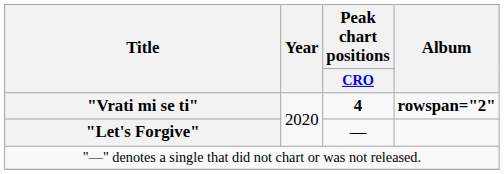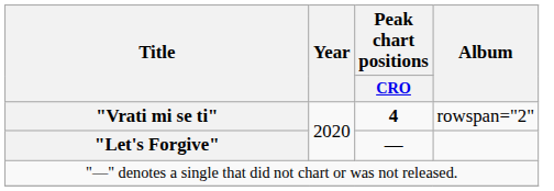"Vrati mi se ti" | Album: bold -> normal
